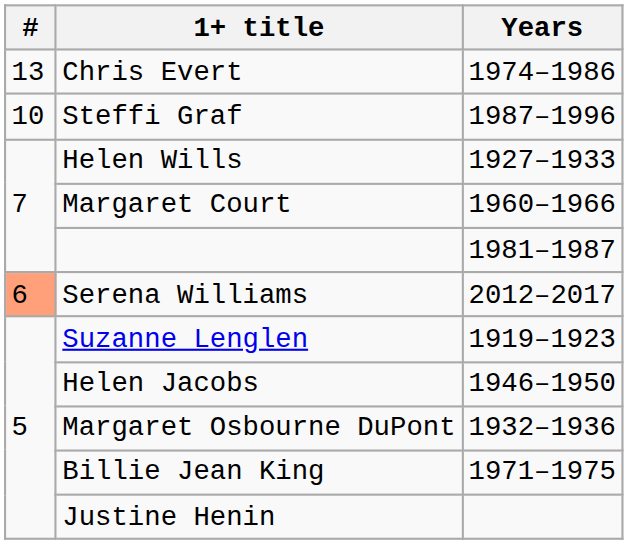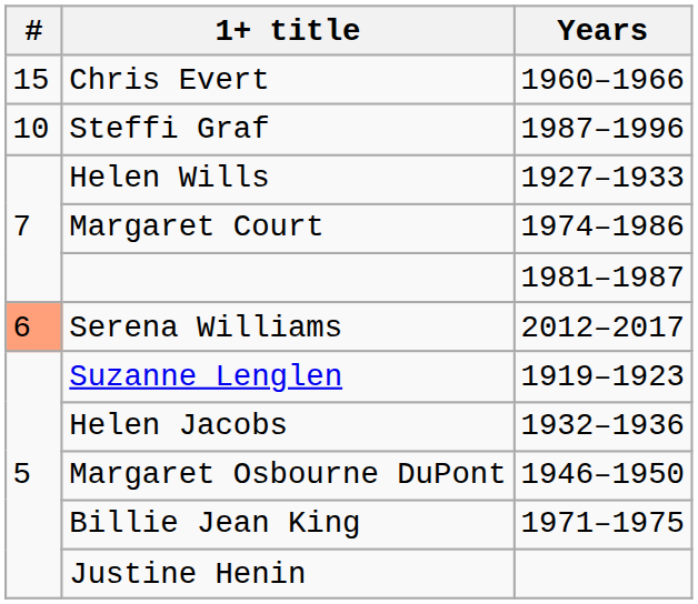Chris Evert | #: 13 -> 15
Chris Evert | Years: 1974–1986 -> 1960–1966
Margaret Court | Years: 1960–1966 -> 1974–1986
Helen Jacobs | Years: 1946–1950 -> 1932–1936
Margaret Osbourne DuPont | Years: 1932–1936 -> 1946–1950
